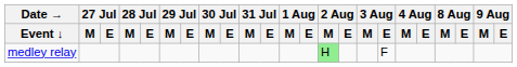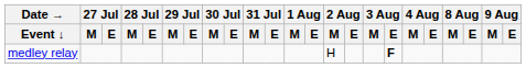medley relay | 2 Aug / M: lightgreen background -> no background
medley relay | 3 Aug / E: normal -> bold
